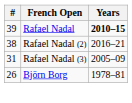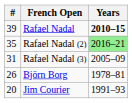Rafael Nadal (2) | #: 38 -> 35
Rafael Nadal (2) | Years: no background -> lightgreen background
+ row: 20 | Jim Courier | 1991–93
